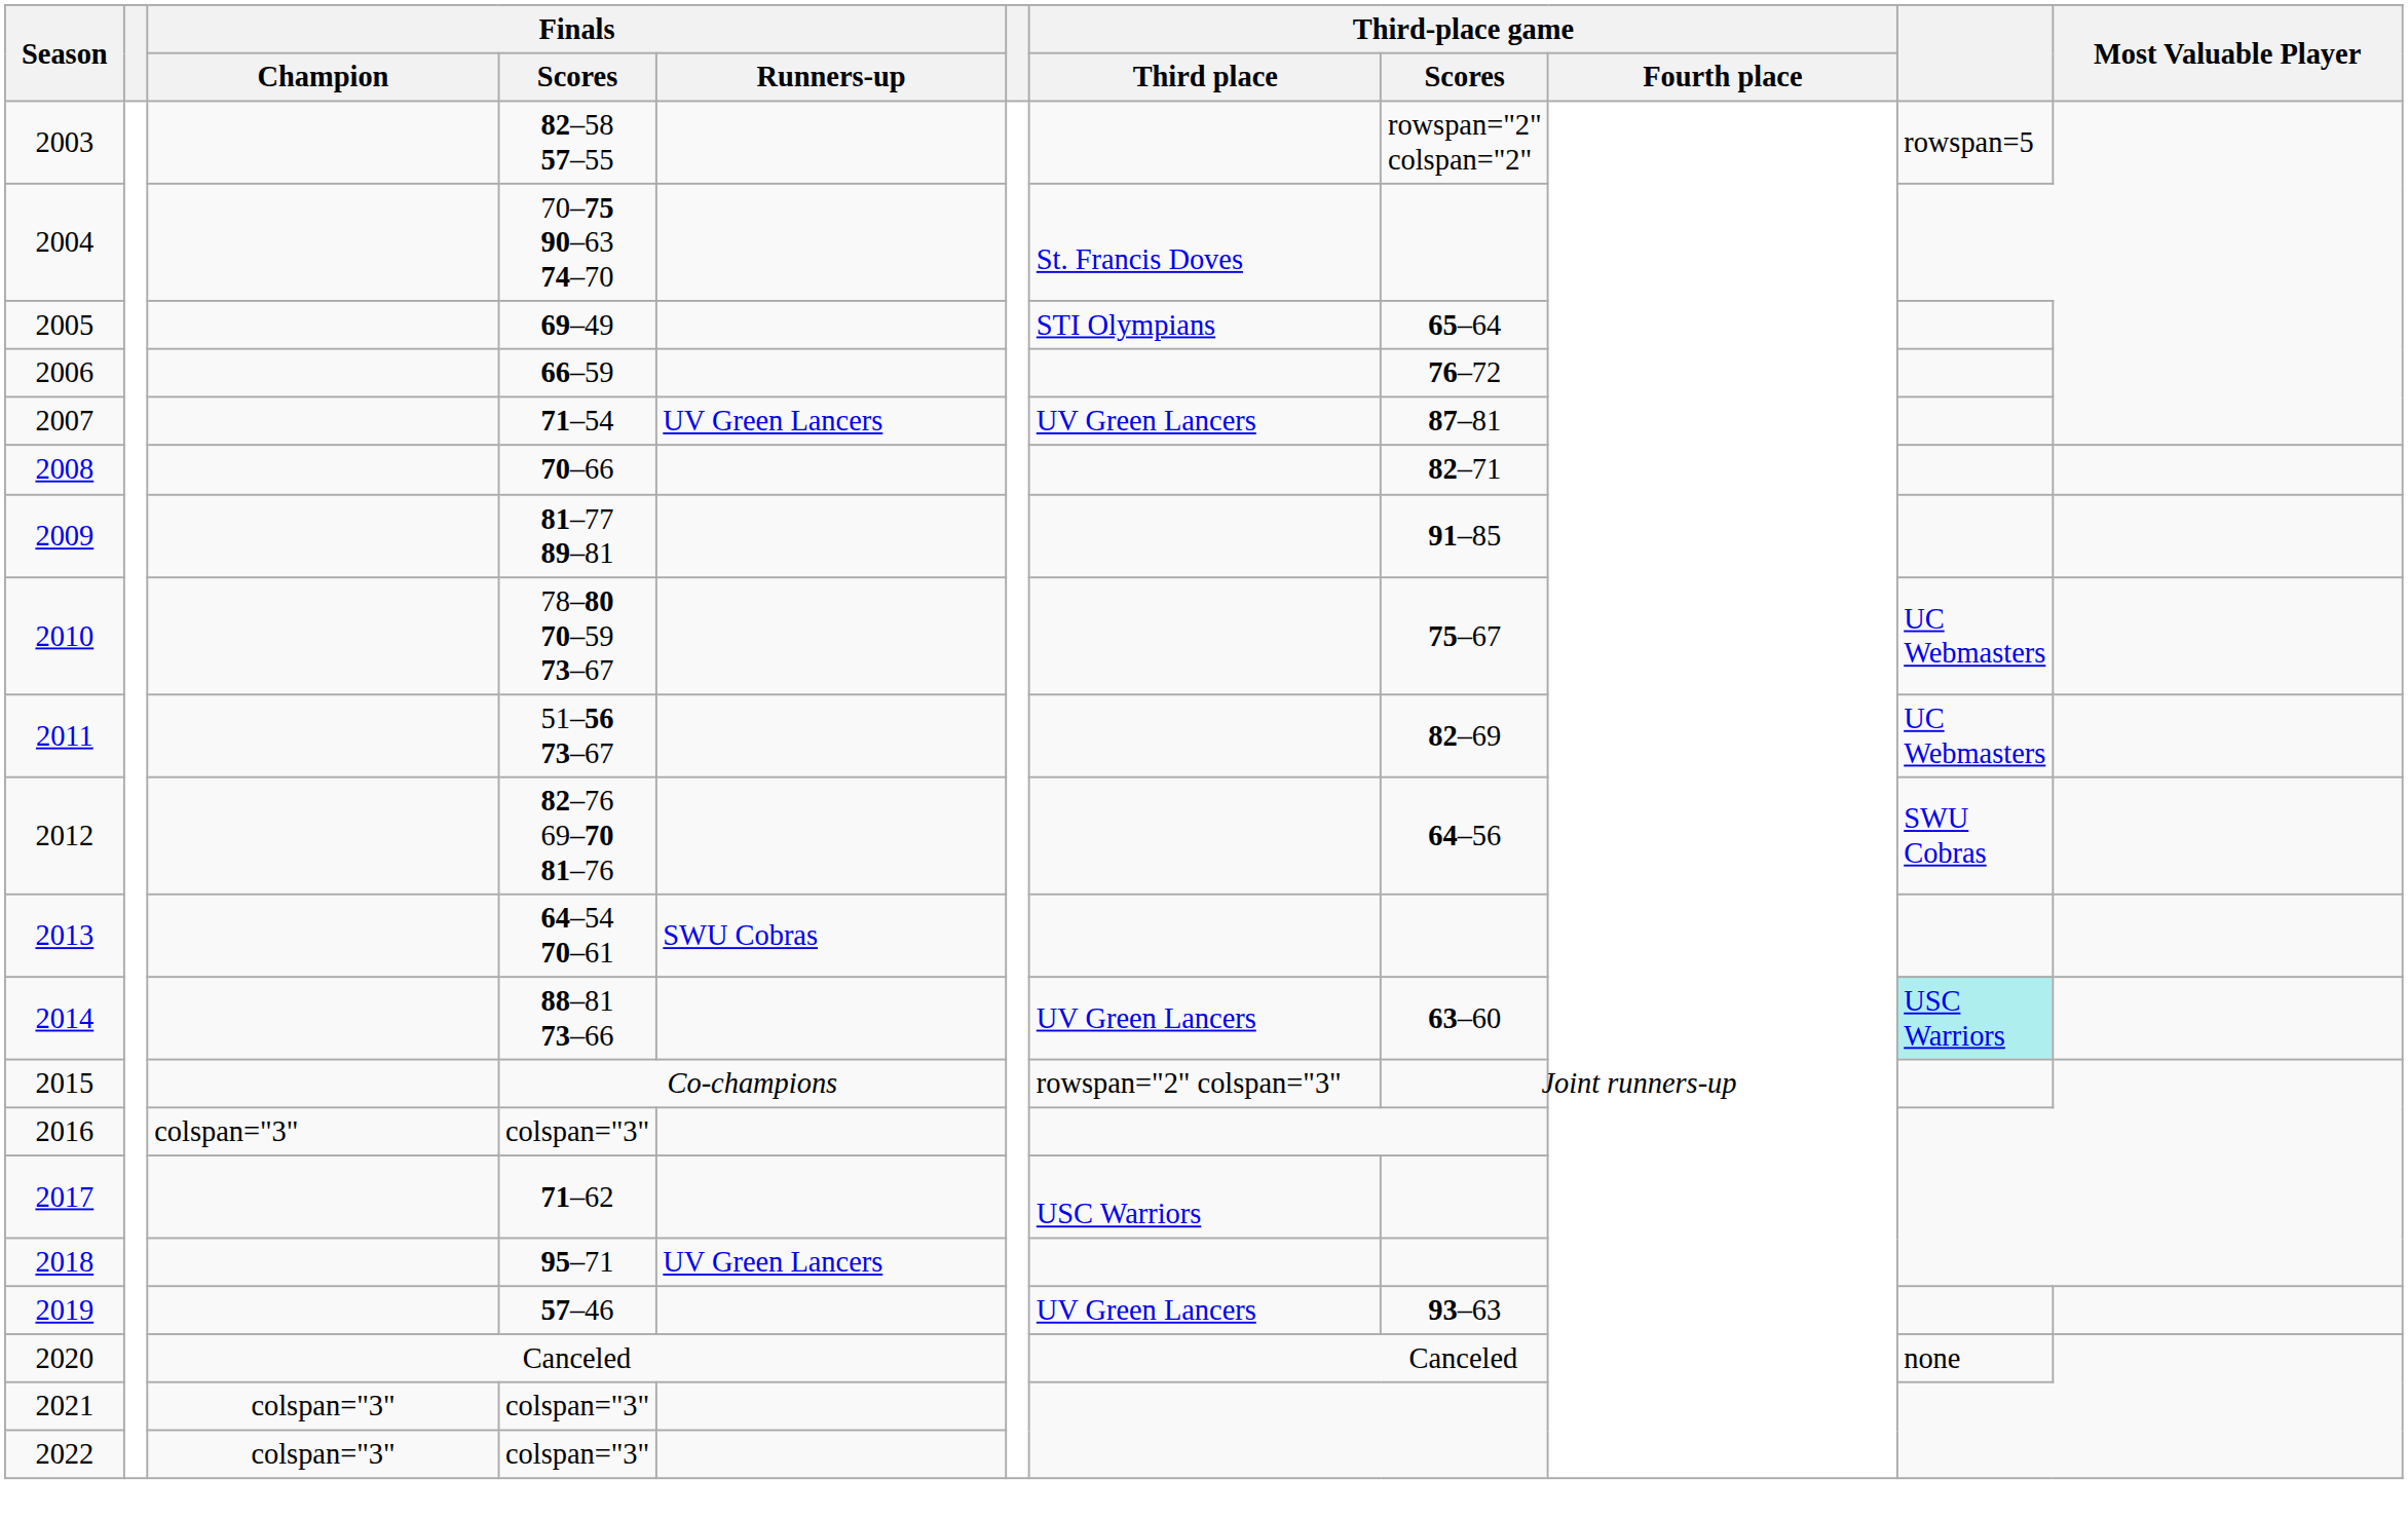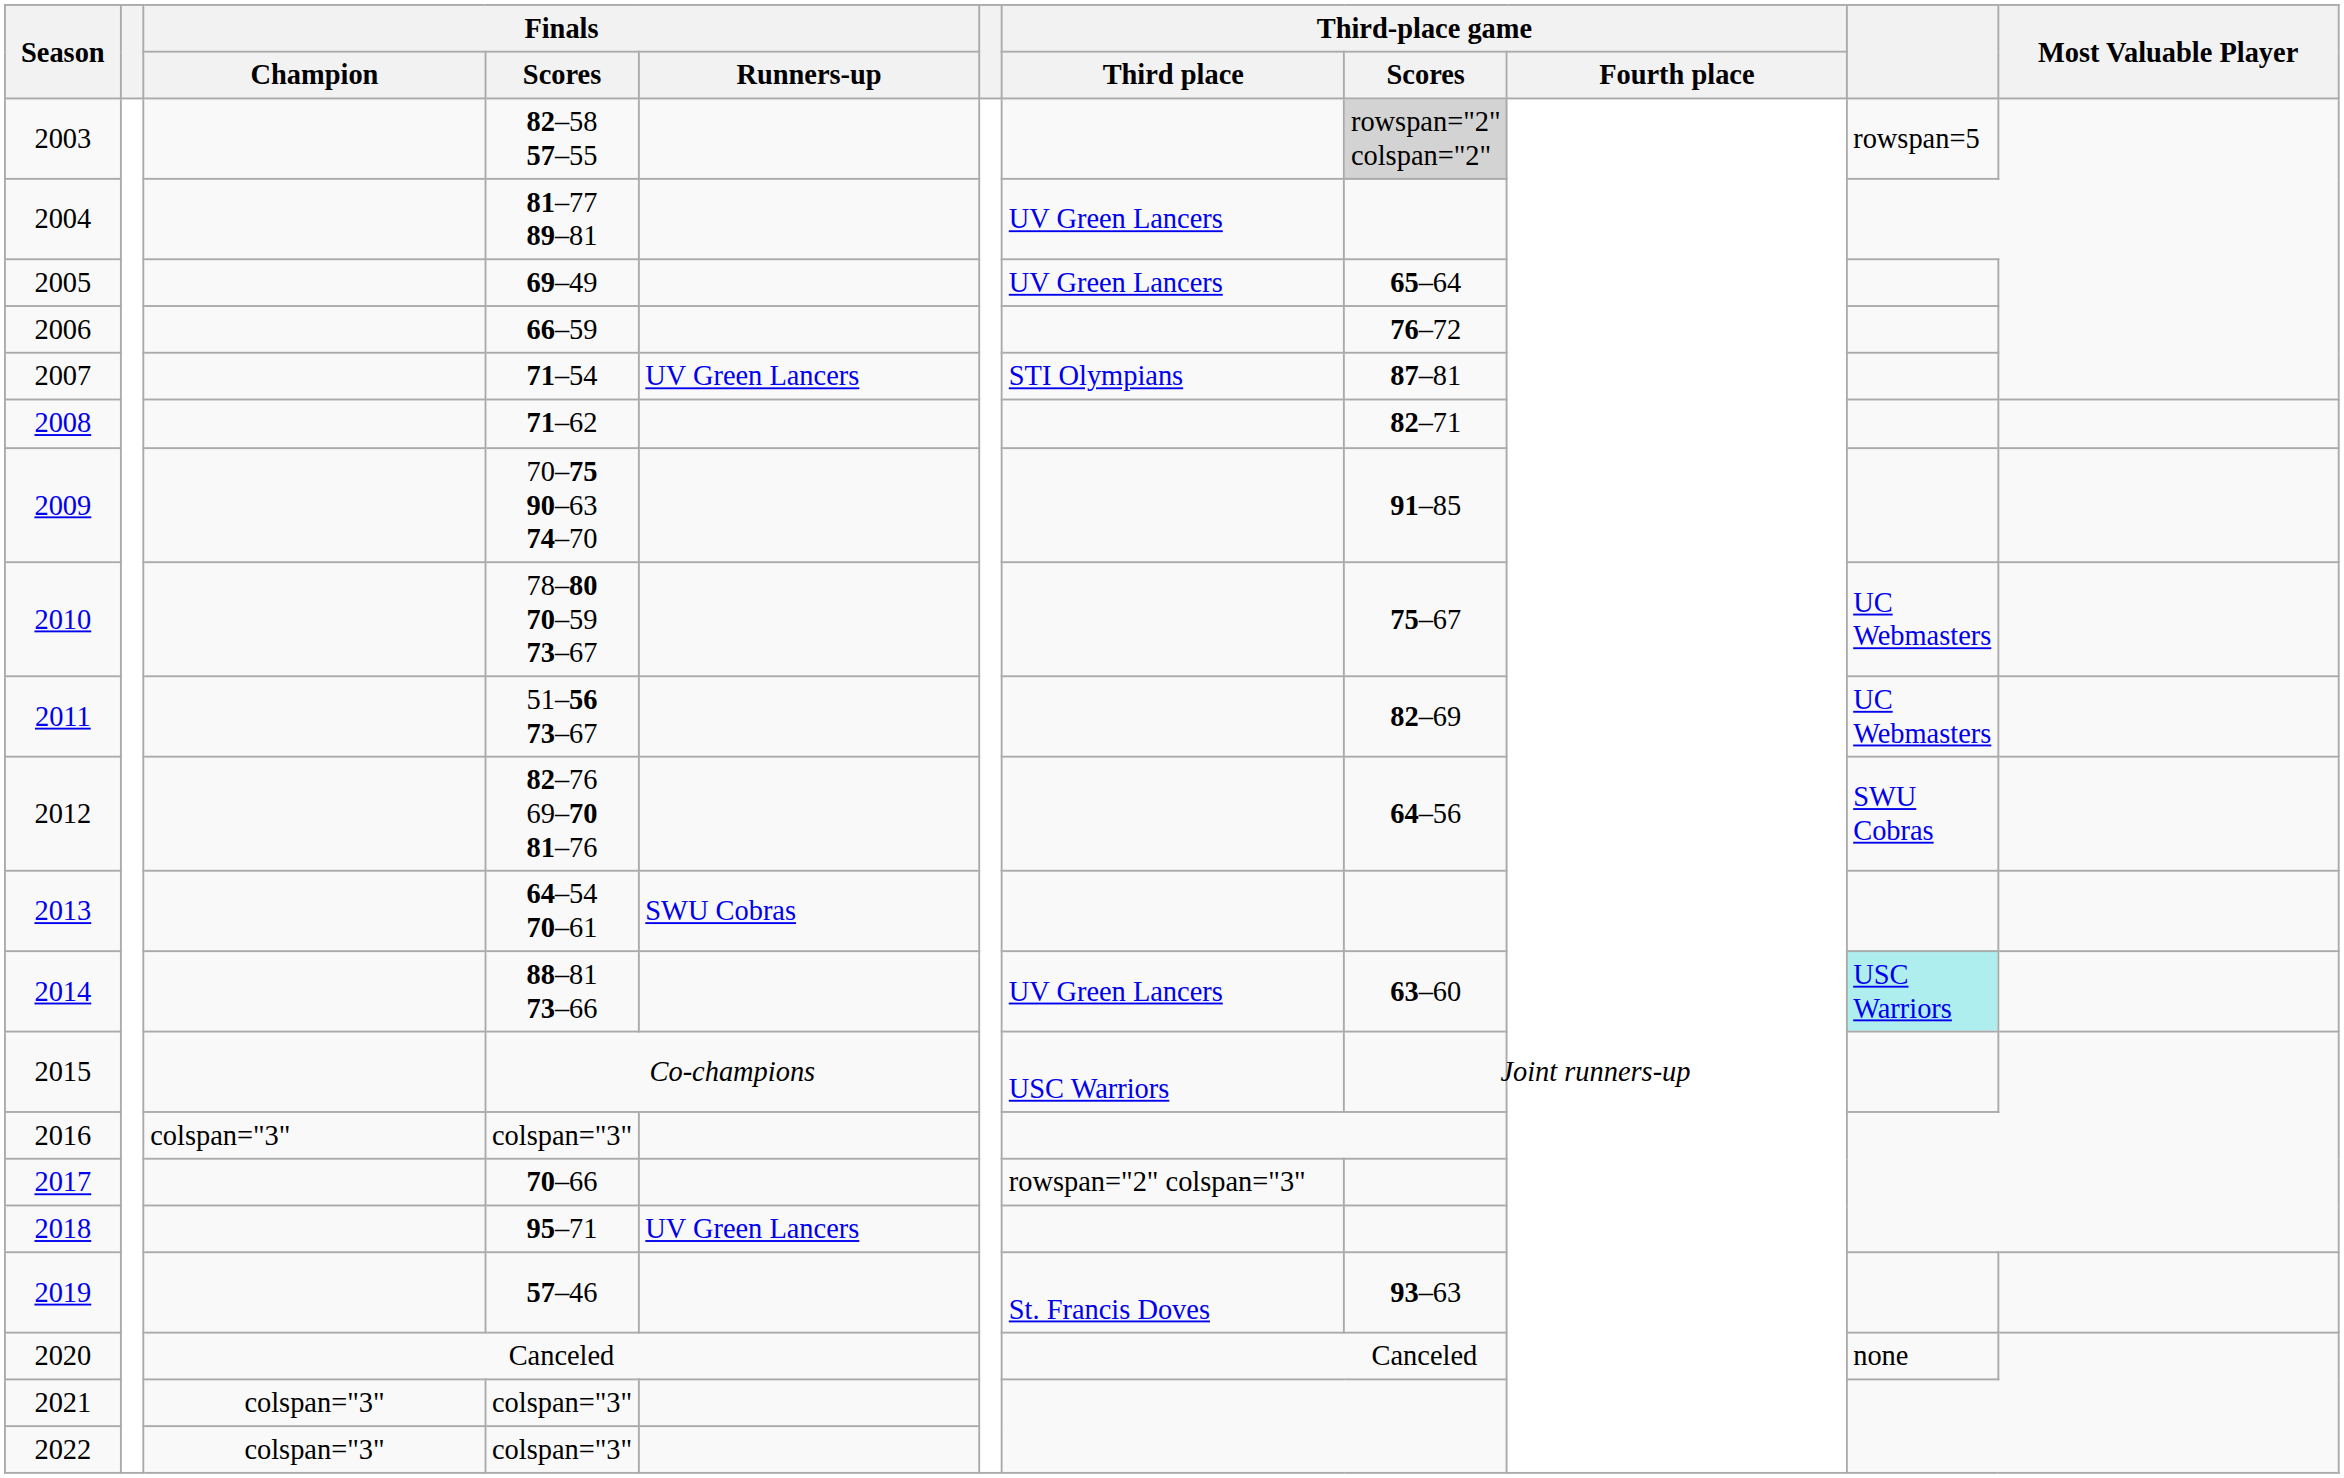2003 | Third-place game / Scores: no background -> lightgrey background
2004 | Finals / Scores: 70–75 90–63 74–70 -> 81–77 89–81
2004 | Third-place game / Third place: St. Francis Doves -> UV Green Lancers
2005 | Third-place game / Third place: STI Olympians -> UV Green Lancers
2007 | Third-place game / Third place: UV Green Lancers -> STI Olympians
2008 | Finals / Scores: 70–66 -> 71–62
2009 | Finals / Scores: 81–77 89–81 -> 70–75 90–63 74–70
2015 | Third-place game / Third place: rowspan="2" colspan="3" -> USC Warriors
2017 | Finals / Scores: 71–62 -> 70–66
2017 | Third-place game / Third place: USC Warriors -> rowspan="2" colspan="3"
2019 | Third-place game / Third place: UV Green Lancers -> St. Francis Doves
